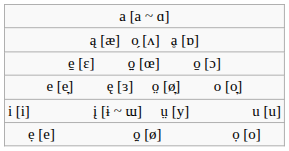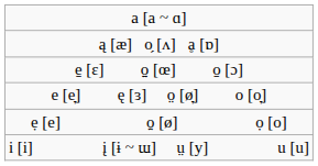row 5 | column 1: i [i] į [ɨ ~ ɯ] ṳ [y] u [u] -> ẹ [e] o̤̣ [ø] ọ [o]
row 6 | column 1: ẹ [e] o̤̣ [ø] ọ [o] -> i [i] į [ɨ ~ ɯ] ṳ [y] u [u]
